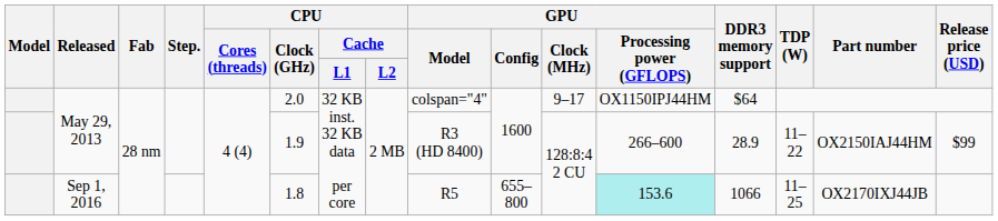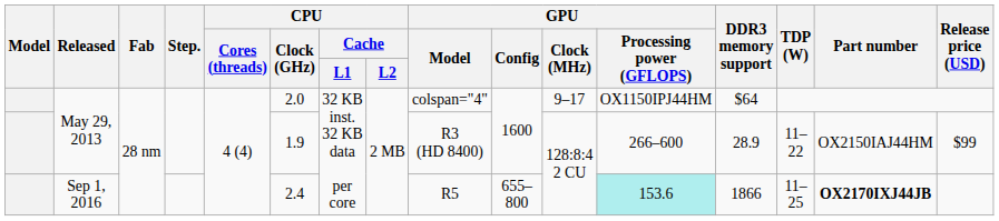Sep 1, 2016 | CPU / Clock (GHz): 1.8 -> 2.4
Sep 1, 2016 | DDR3 memory support: 1066 -> 1866
Sep 1, 2016 | Part number: normal -> bold
